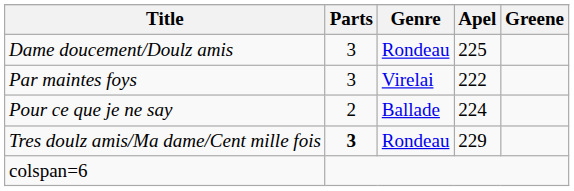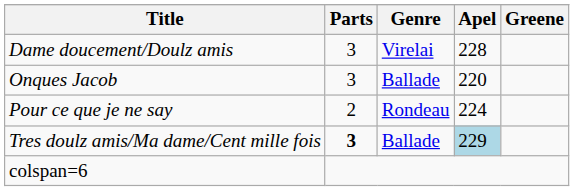Dame doucement/Doulz amis | Genre: Rondeau -> Virelai
Dame doucement/Doulz amis | Apel: 225 -> 228
+ row: Onques Jacob | 3 | Ballade | 220
- row: Par maintes foys | 3 | Virelai | 222
Pour ce que je ne say | Genre: Ballade -> Rondeau
Tres doulz amis/Ma dame/Cent mille fois | Genre: Rondeau -> Ballade
Tres doulz amis/Ma dame/Cent mille fois | Apel: no background -> lightblue background
